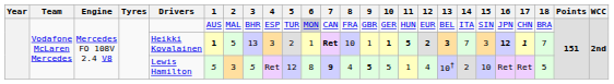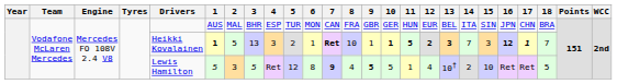row 2 | 6: lightgrey background -> no background
